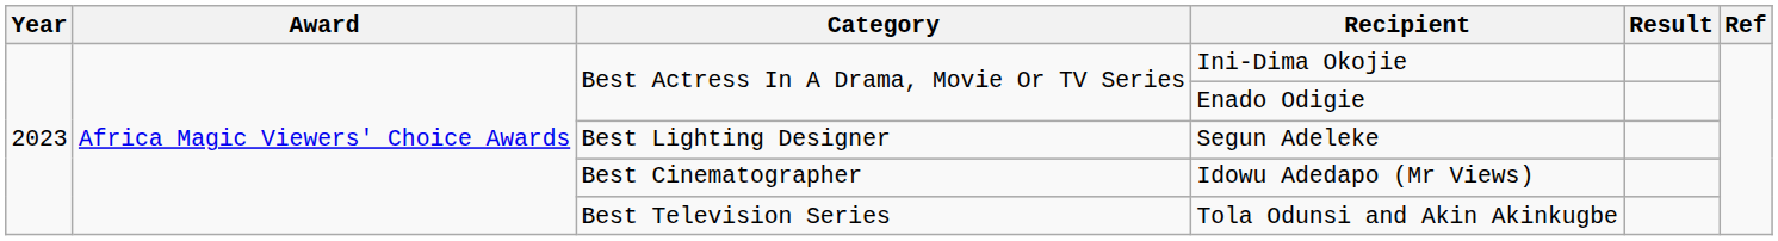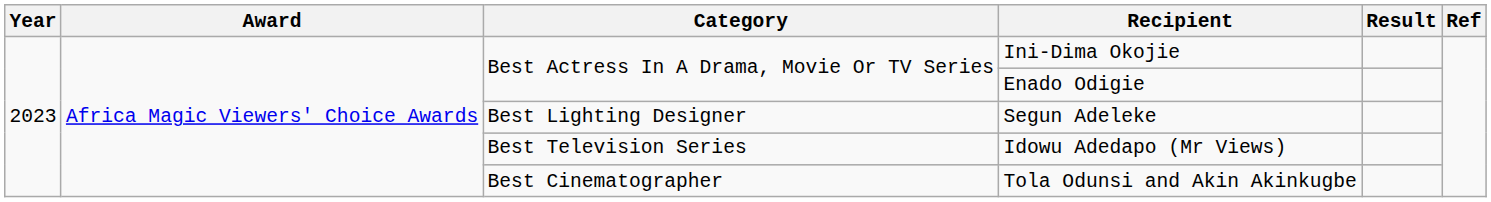Idowu Adedapo (Mr Views) | Category: Best Cinematographer -> Best Television Series
Tola Odunsi and Akin Akinkugbe | Category: Best Television Series -> Best Cinematographer
